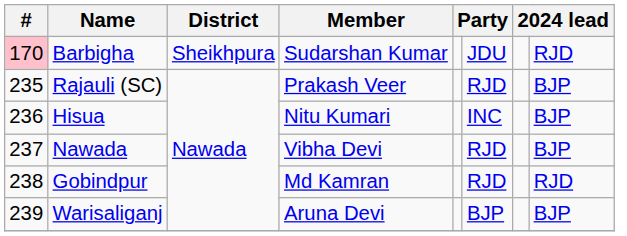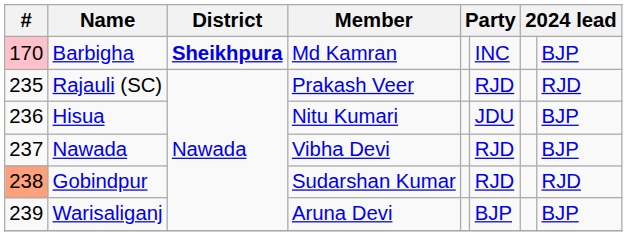Barbigha | District: normal -> bold
Barbigha | Member: Sudarshan Kumar -> Md Kamran
Barbigha | column 6: JDU -> INC
Barbigha | column 8: RJD -> BJP
Rajauli (SC) | column 8: BJP -> RJD
Hisua | column 6: INC -> JDU
Gobindpur | #: no background -> lightsalmon background
Gobindpur | Member: Md Kamran -> Sudarshan Kumar
